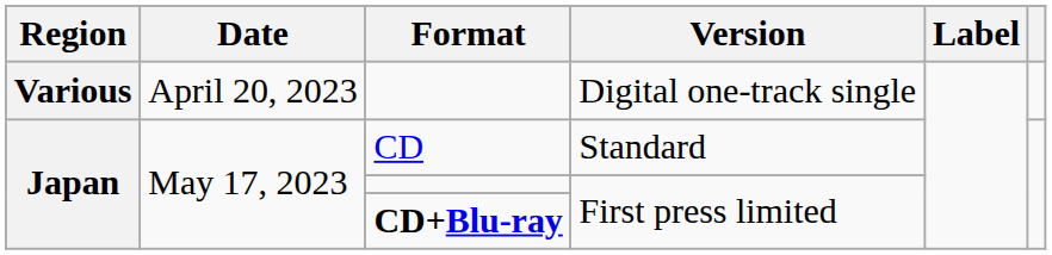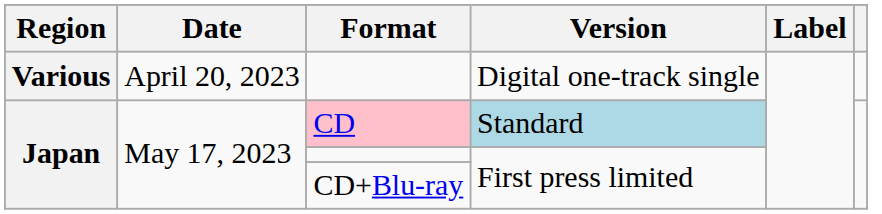CD | Format: no background -> pink background
CD | Version: no background -> lightblue background
CD+Blu-ray | Format: bold -> normal
